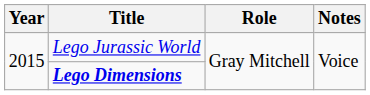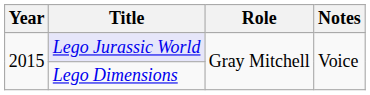Lego Jurassic World | Title: no background -> lavender background
Lego Dimensions | Title: bold -> normal
